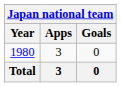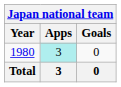1980 | Apps: no background -> paleturquoise background
